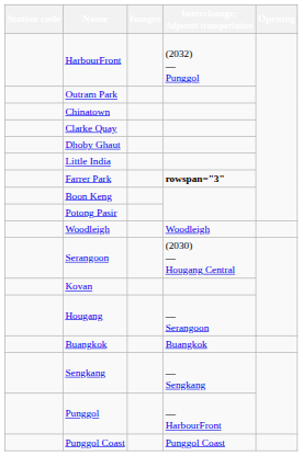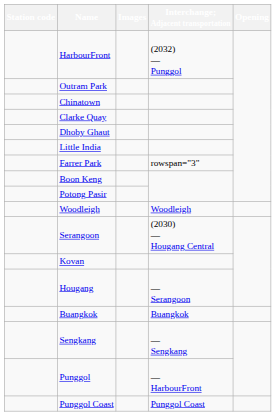Farrer Park | Interchange; Adjacent transportation: bold -> normal
